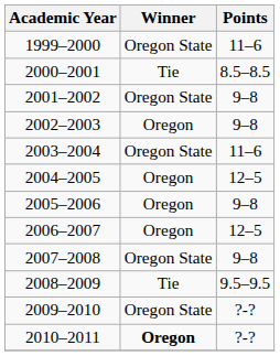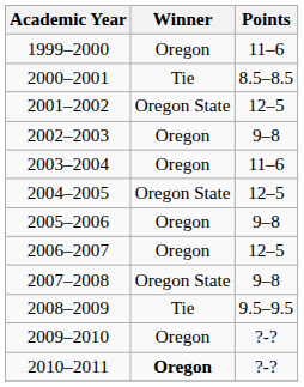1999–2000 | Winner: Oregon State -> Oregon
2001–2002 | Points: 9–8 -> 12–5
2003–2004 | Winner: Oregon State -> Oregon
2004–2005 | Winner: Oregon -> Oregon State
2009–2010 | Winner: Oregon State -> Oregon
